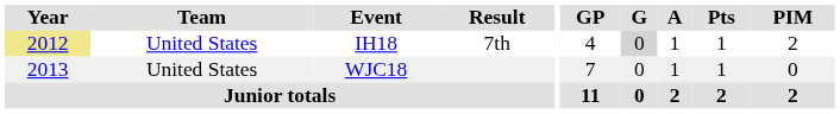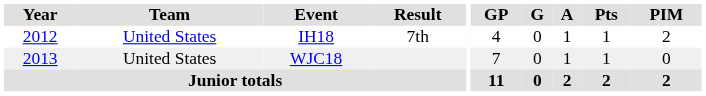IH18 | Year: khaki background -> no background
IH18 | G: lightgrey background -> no background
